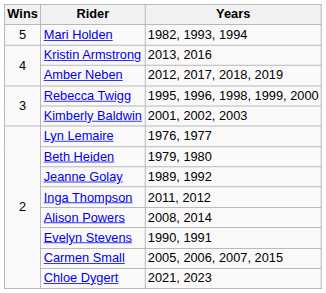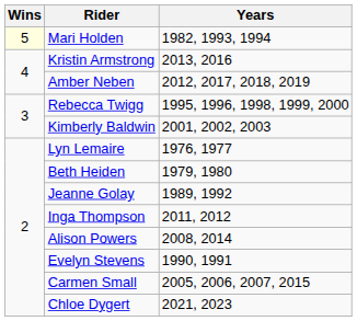Mari Holden | Wins: no background -> lightyellow background
